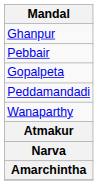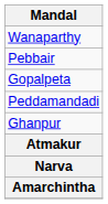row 2 | column 1: Ghanpur -> Wanaparthy
row 6 | column 1: Wanaparthy -> Ghanpur
